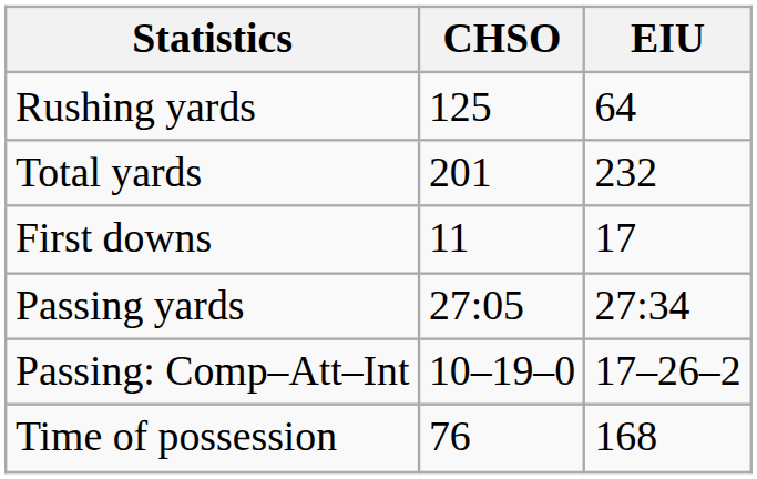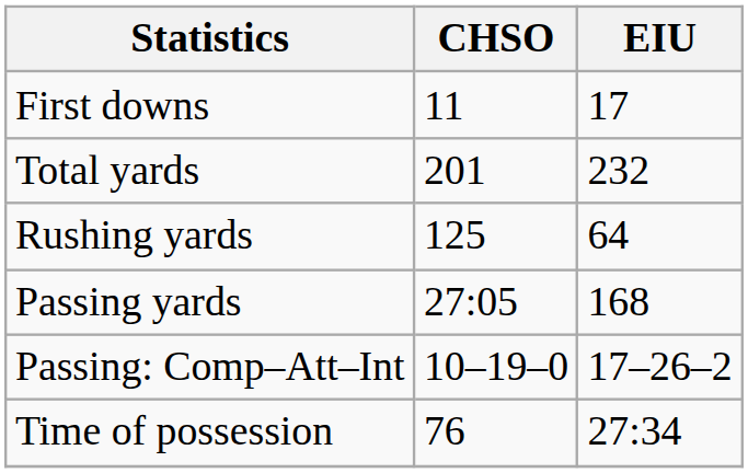rows swapped: First downs <-> Rushing yards
Passing yards | EIU: 27:34 -> 168
Time of possession | EIU: 168 -> 27:34
